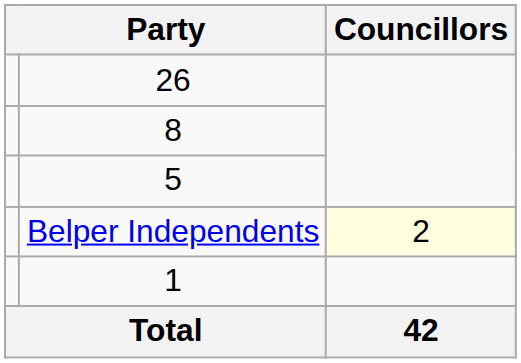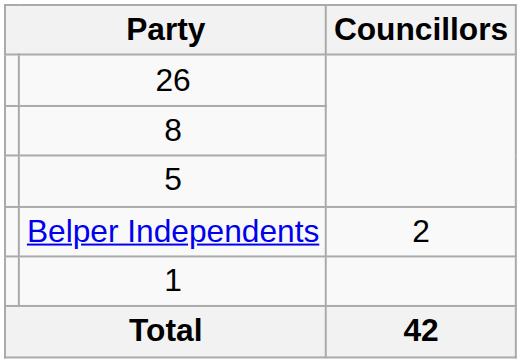Belper Independents | Councillors: lightyellow background -> no background
